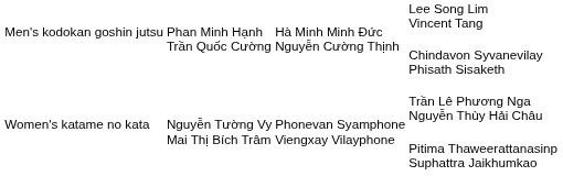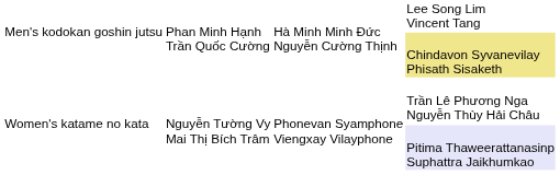Chindavon Syvanevilay Phisath Sisaketh | column 4: no background -> khaki background
Pitima Thaweerattanasinp Suphattra Jaikhumkao | column 4: no background -> lavender background
